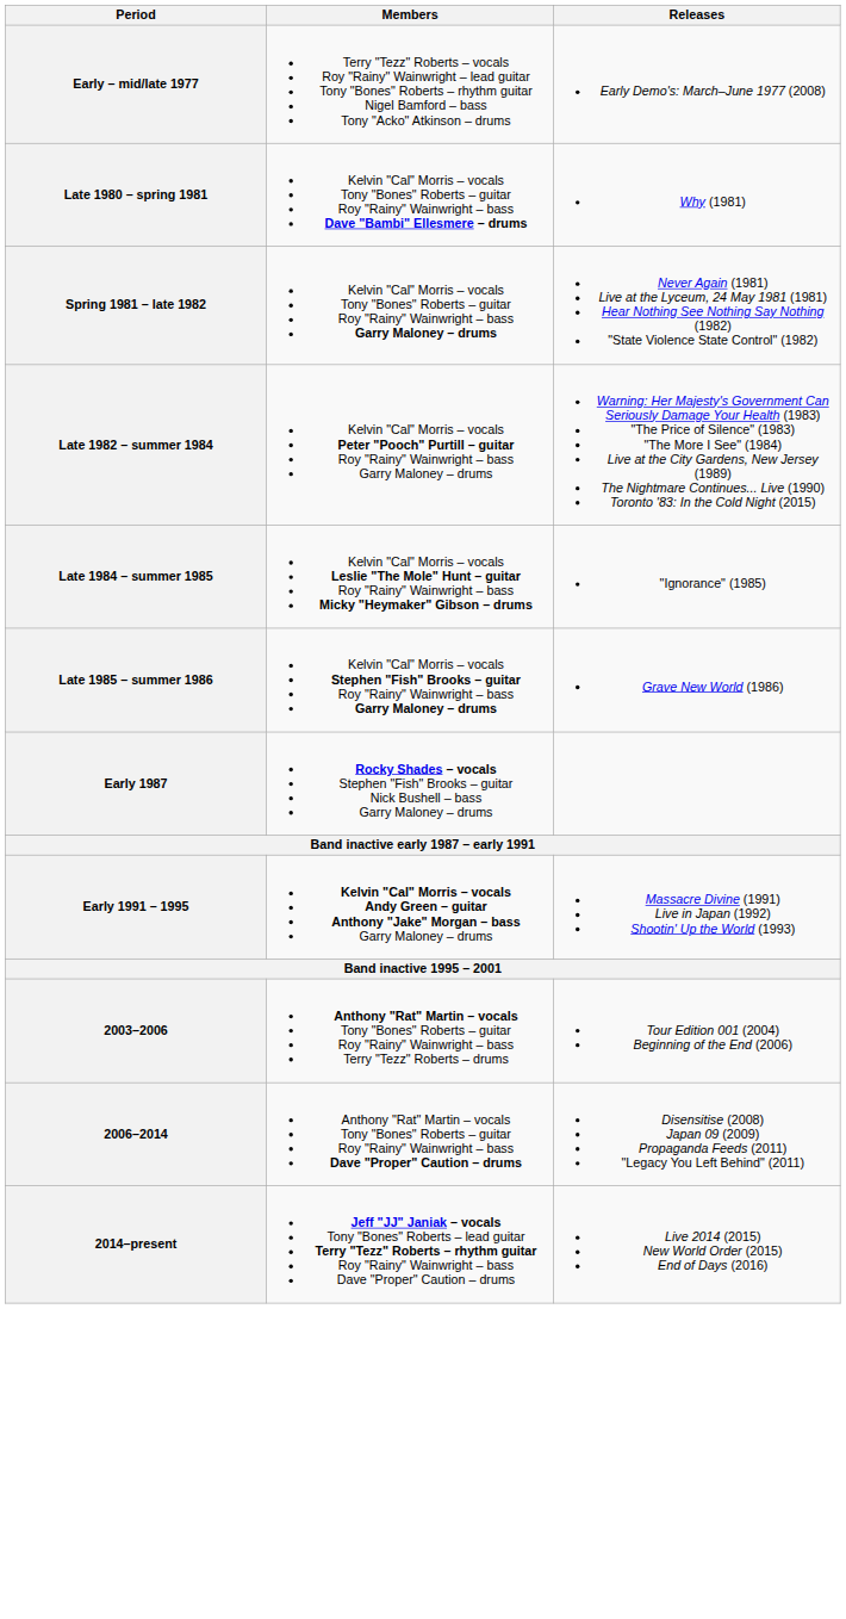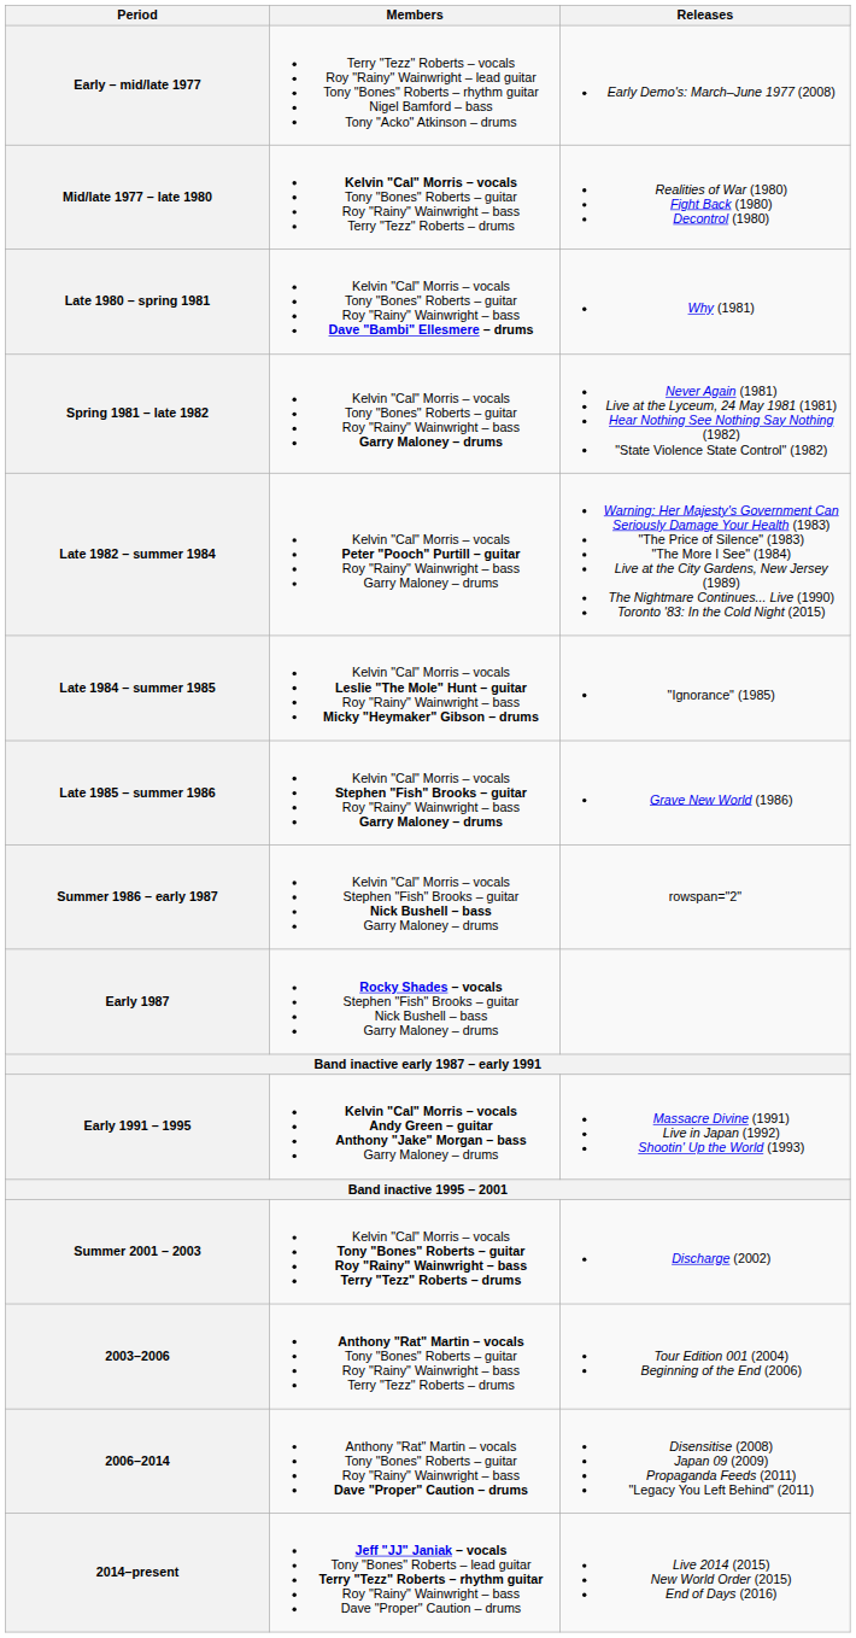+ row: Mid/late 1977 – late 1980 | Kelvin "Cal" Morris – vocals Tony "Bones" Roberts – guitar Roy "Rainy" Wainwright – bass Terry "Tezz" Roberts – drums | Realities of War (1980) Fight Back (1980) Decontrol (1980)
+ row: Summer 1986 – early 1987 | Kelvin "Cal" Morris – vocals Stephen "Fish" Brooks – guitar Nick Bushell – bass Garry Maloney – drums | rowspan="2"
+ row: Summer 2001 – 2003 | Kelvin "Cal" Morris – vocals Tony "Bones" Roberts – guitar Roy "Rainy" Wainwright – bass Terry "Tezz" Roberts – drums | Discharge (2002)
